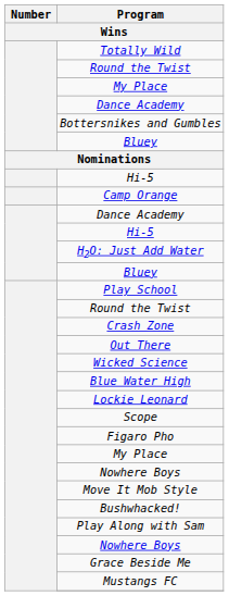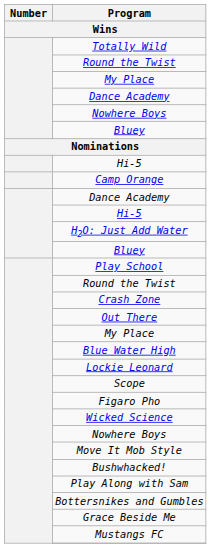row 7 | Program: Bottersnikes and Gumbles -> Nowhere Boys
row 20 | Program: Wicked Science -> My Place
row 25 | Program: My Place -> Wicked Science
row 30 | Program: Nowhere Boys -> Bottersnikes and Gumbles
